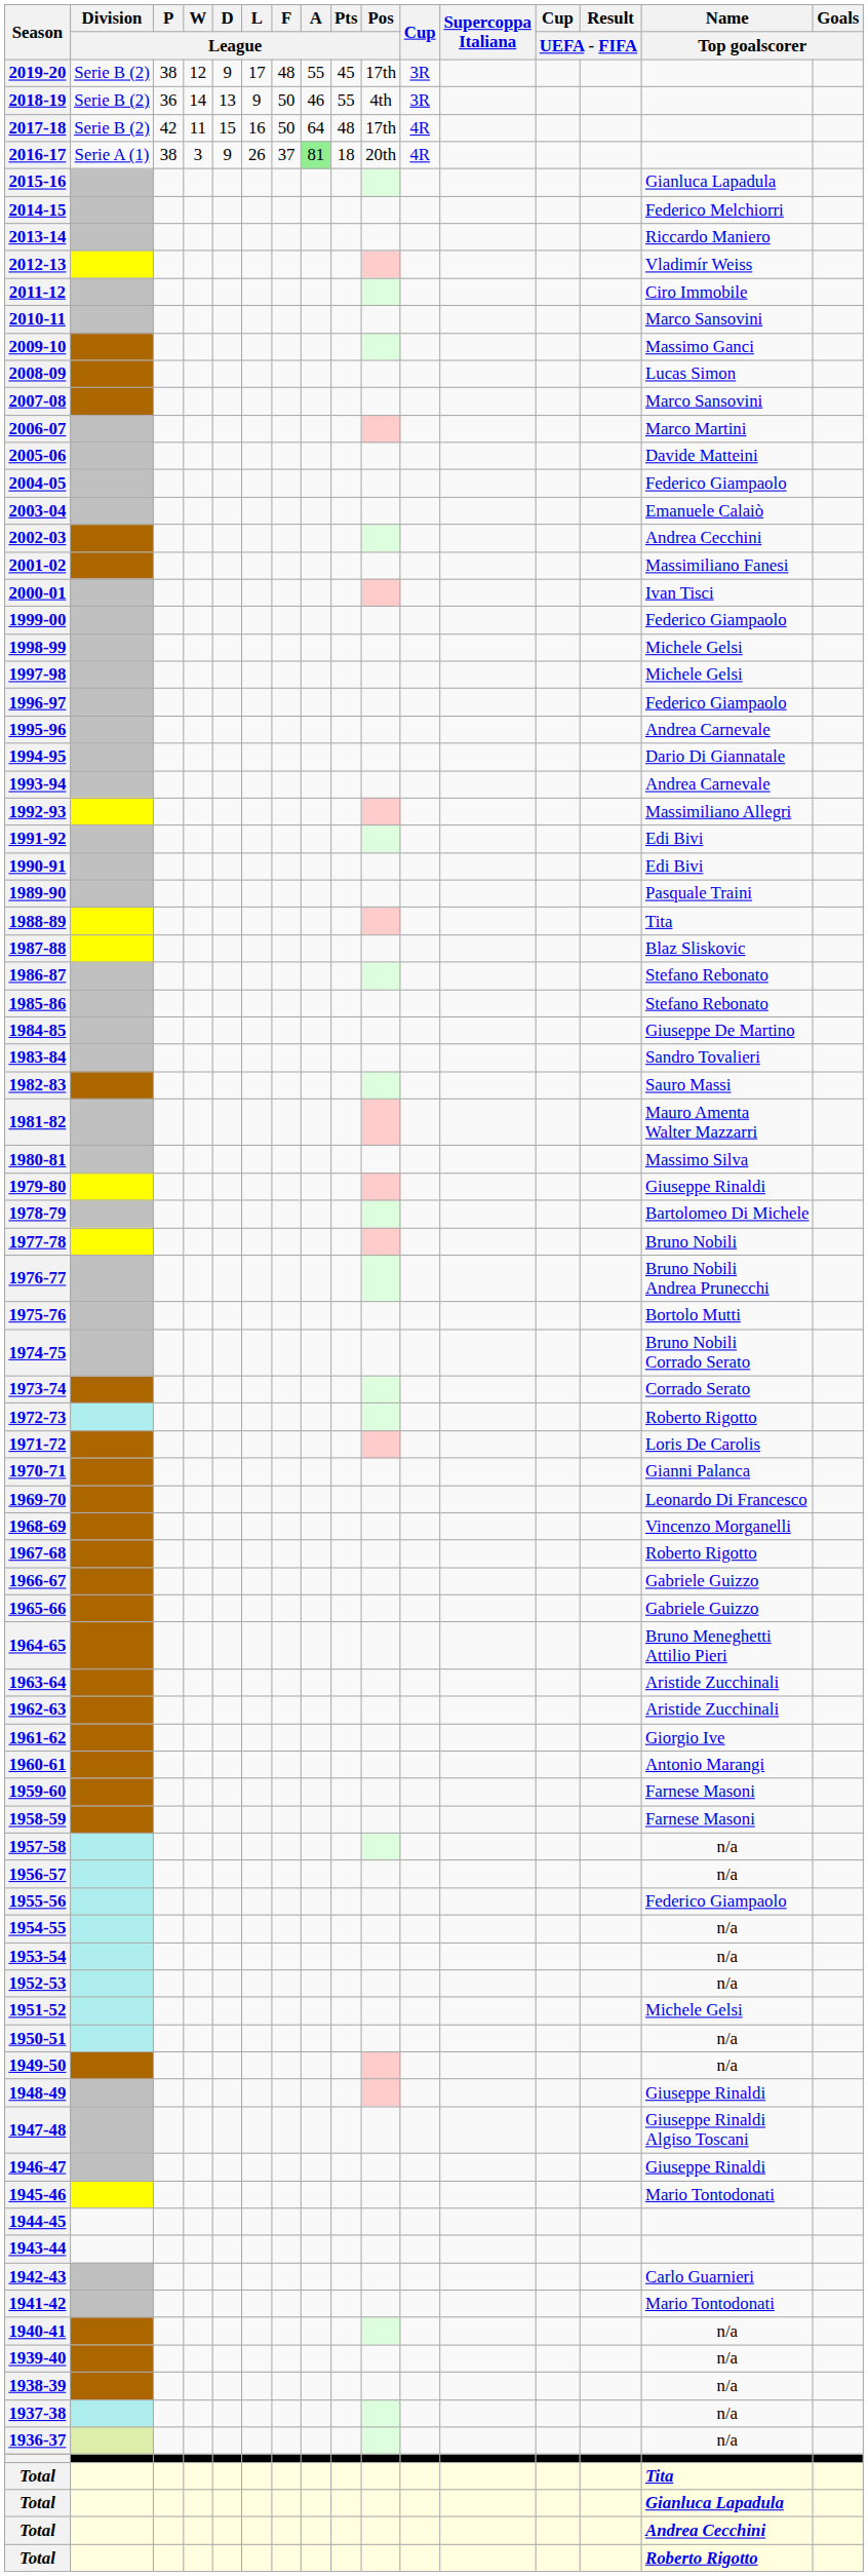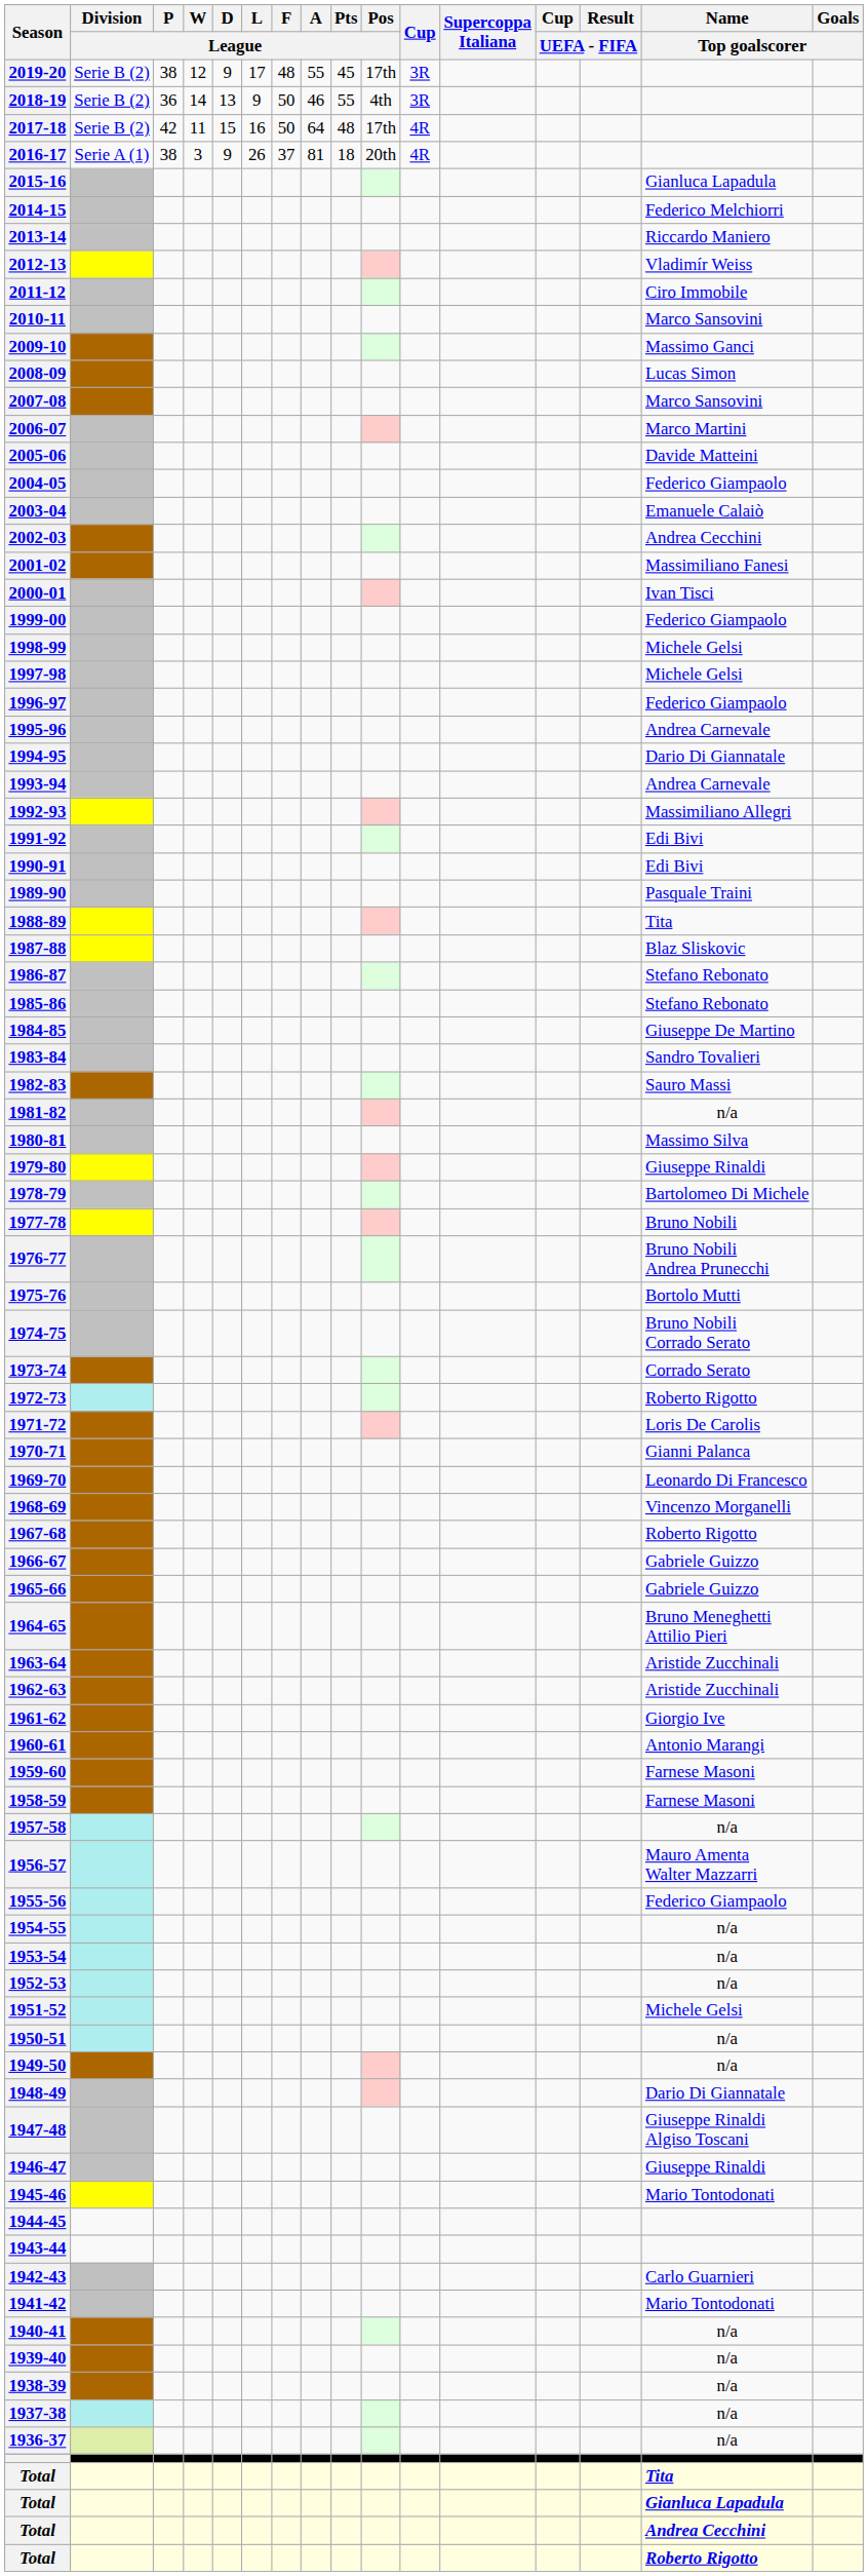2016-17 | A / League: lightgreen background -> no background
1981-82 | Name / Top goalscorer: Mauro Amenta Walter Mazzarri -> n/a
1956-57 | Name / Top goalscorer: n/a -> Mauro Amenta Walter Mazzarri
1948-49 | Name / Top goalscorer: Giuseppe Rinaldi -> Dario Di Giannatale
